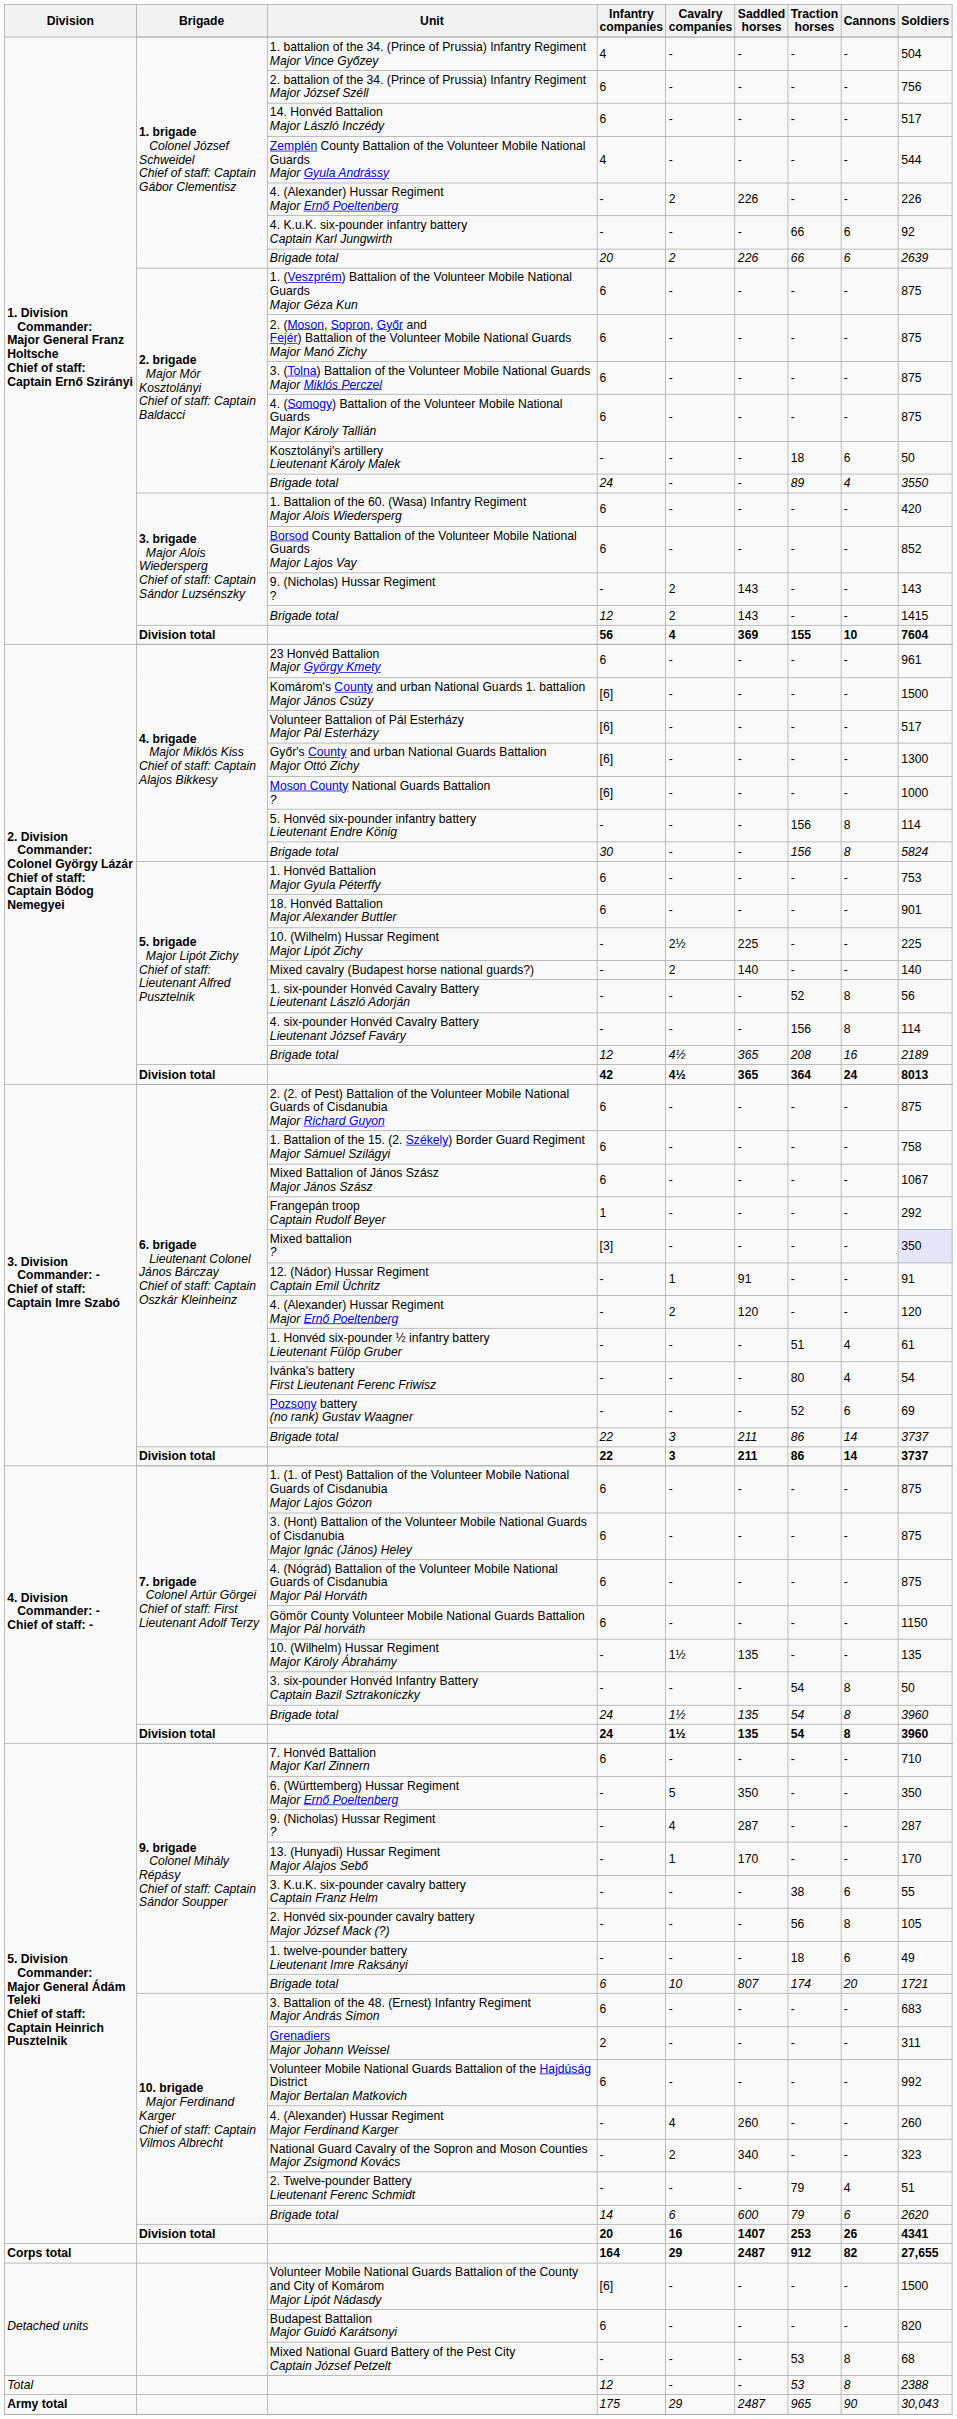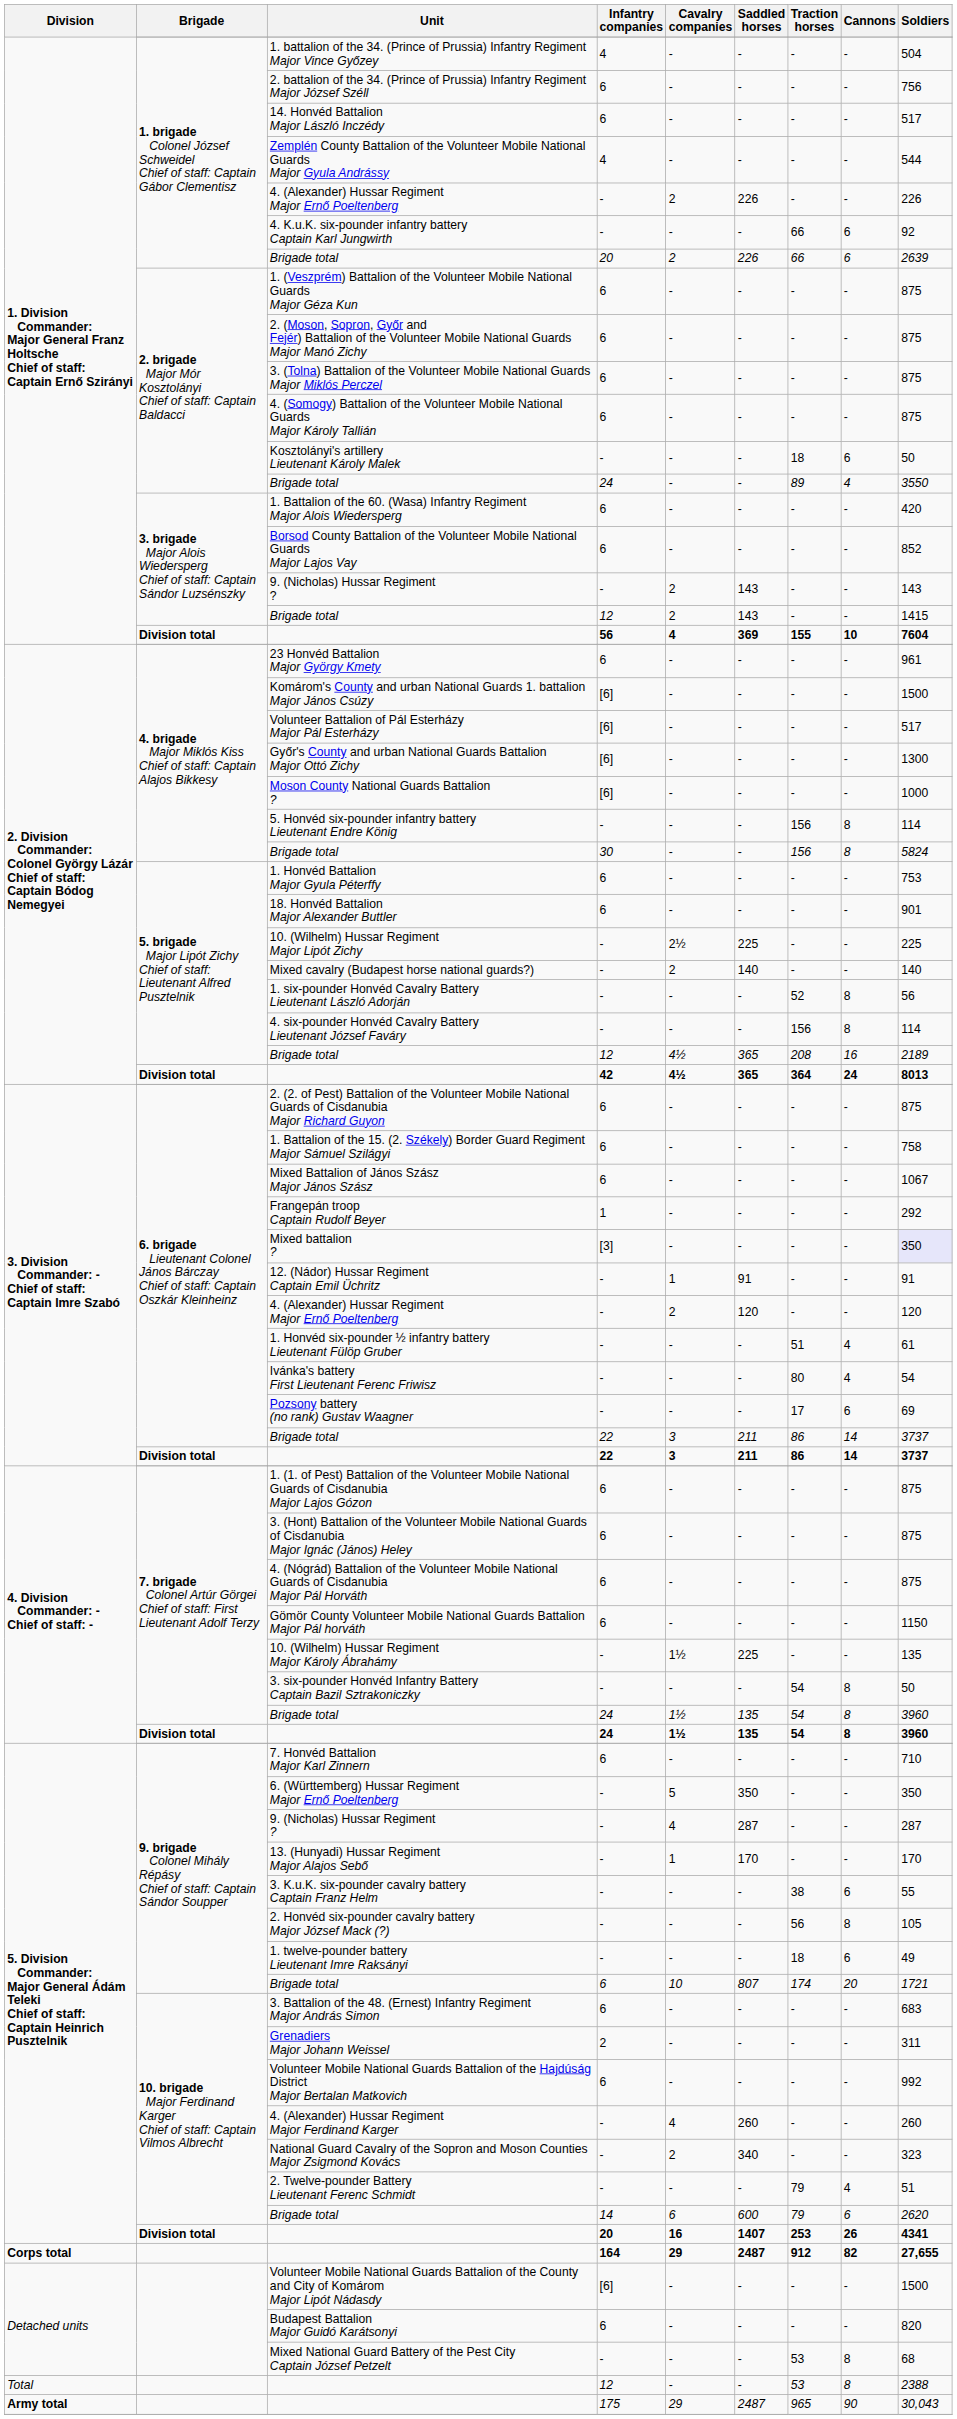Pozsony battery (no rank) Gustav Waagner | Traction horses: 52 -> 17
10. (Wilhelm) Hussar Regiment Major Károly Ábrahámy | Saddled horses: 135 -> 225
